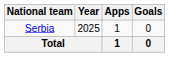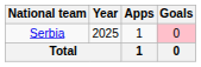Serbia | Goals: no background -> pink background
